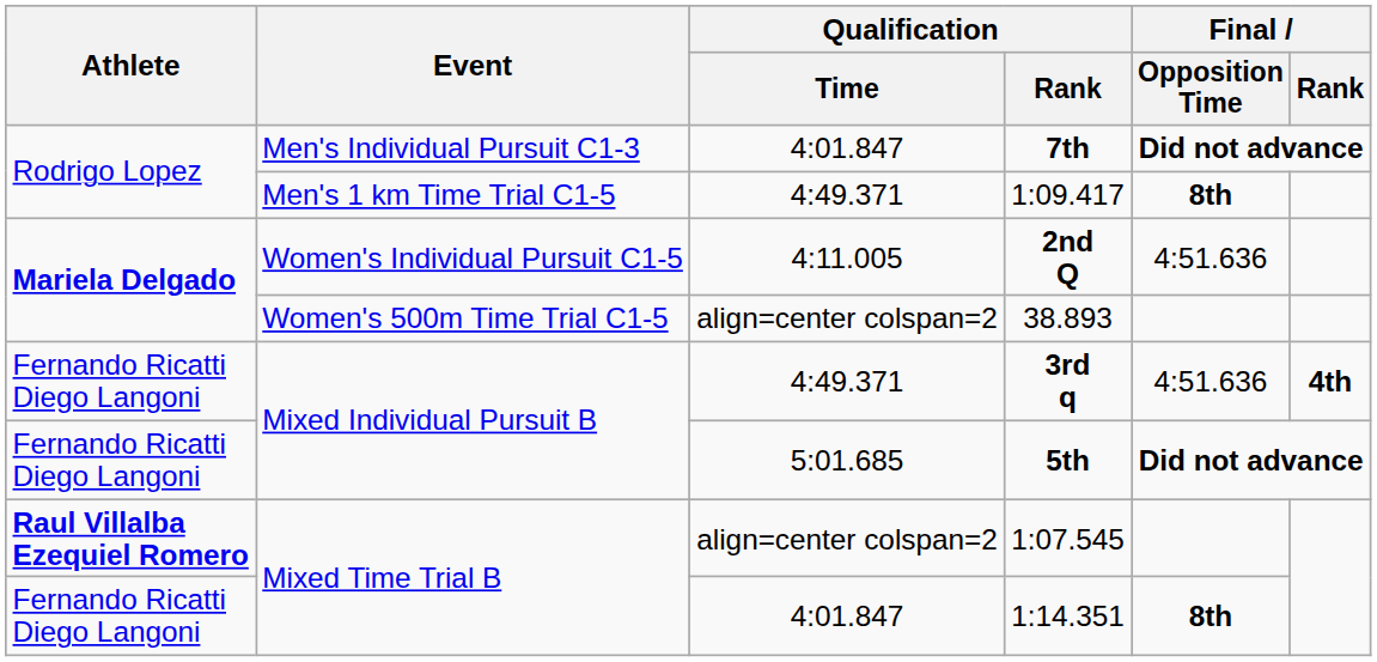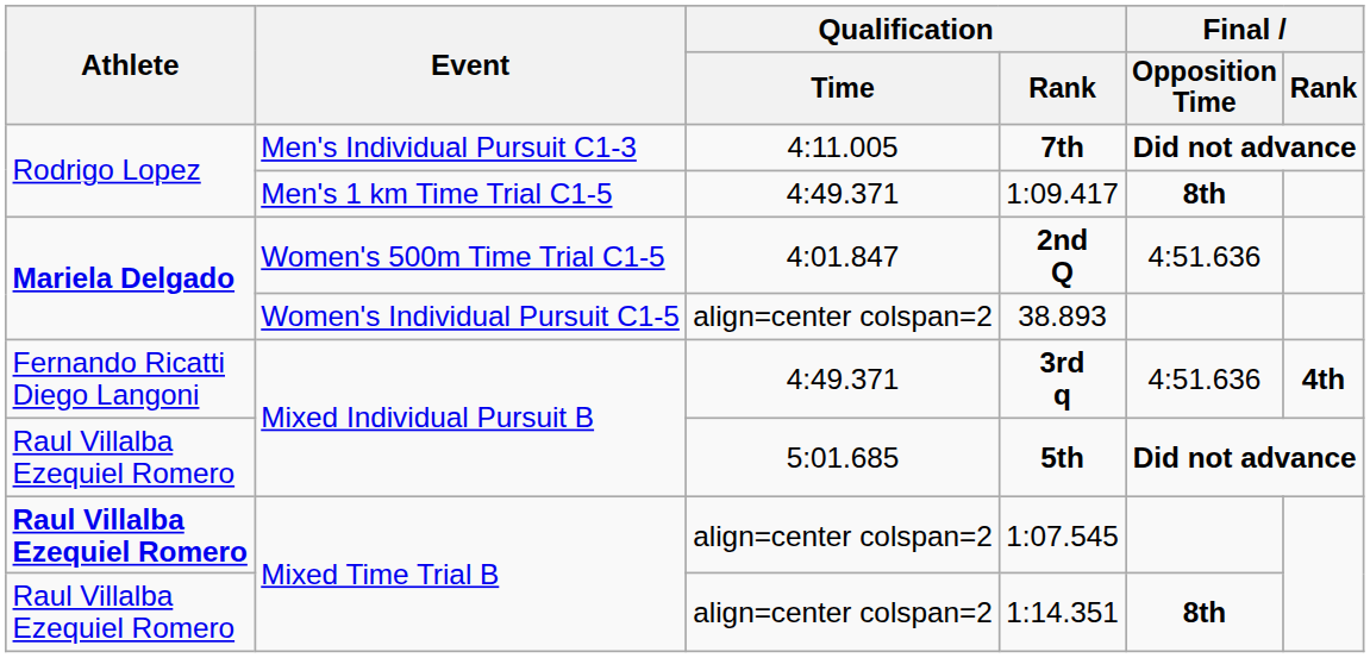7th | Qualification / Time: 4:01.847 -> 4:11.005
2nd Q | Event: Women's Individual Pursuit C1-5 -> Women's 500m Time Trial C1-5
2nd Q | Qualification / Time: 4:11.005 -> 4:01.847
38.893 | Event: Women's 500m Time Trial C1-5 -> Women's Individual Pursuit C1-5
5th | Athlete: Fernando Ricatti Diego Langoni -> Raul Villalba Ezequiel Romero
1:14.351 | Athlete: Fernando Ricatti Diego Langoni -> Raul Villalba Ezequiel Romero
1:14.351 | Qualification / Time: 4:01.847 -> align=center colspan=2
